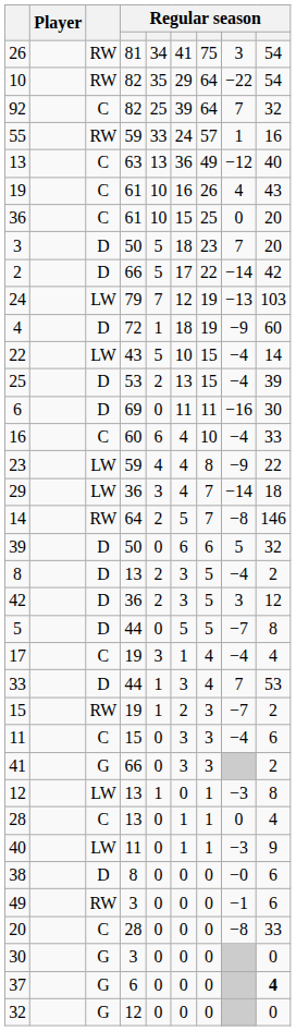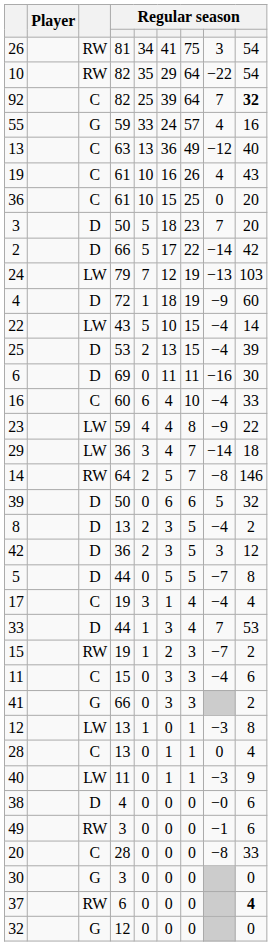92 | column 9: normal -> bold
55 | column 3: RW -> G
55 | column 8: 1 -> 4
38 | column 4: 8 -> 4
37 | column 3: G -> RW
